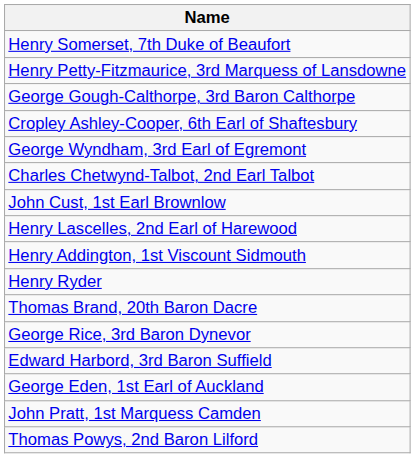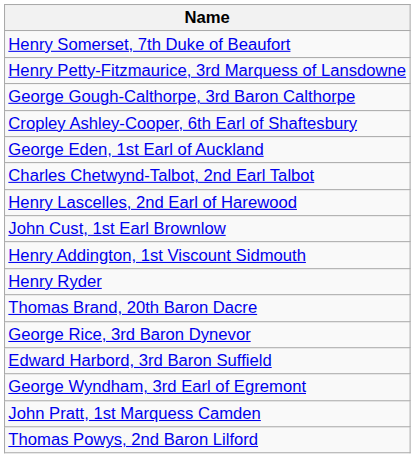row 6 | column 1: George Wyndham, 3rd Earl of Egremont -> George Eden, 1st Earl of Auckland
row 8 | column 1: John Cust, 1st Earl Brownlow -> Henry Lascelles, 2nd Earl of Harewood
row 9 | column 1: Henry Lascelles, 2nd Earl of Harewood -> John Cust, 1st Earl Brownlow
row 15 | column 1: George Eden, 1st Earl of Auckland -> George Wyndham, 3rd Earl of Egremont
